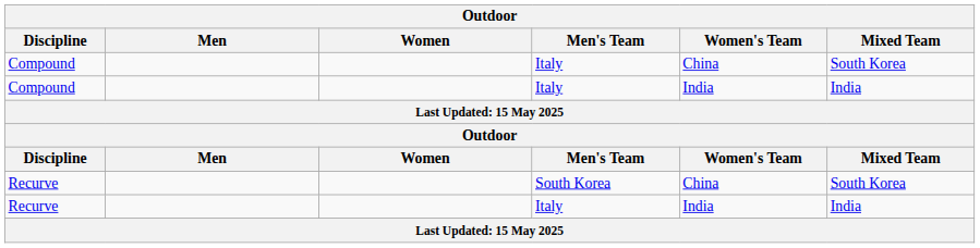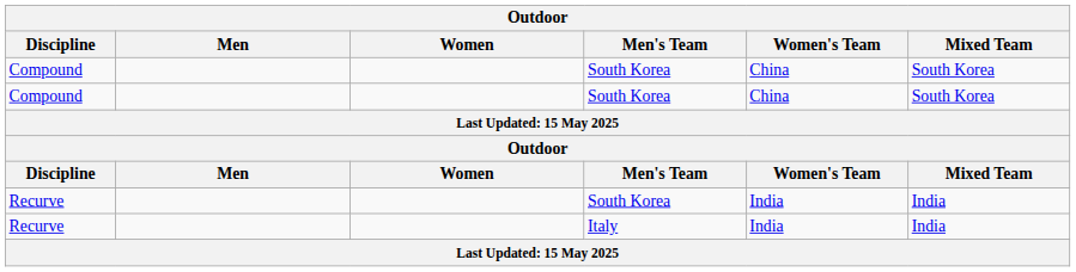row 3 | Men's Team: Italy -> South Korea
row 4 | Men's Team: Italy -> South Korea
row 4 | Women's Team: India -> China
row 4 | Mixed Team: India -> South Korea
row 8 | Women's Team: China -> India
row 8 | Mixed Team: South Korea -> India
